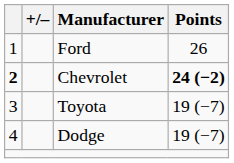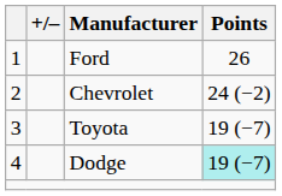Chevrolet | column 1: bold -> normal
Chevrolet | Points: bold -> normal
Dodge | Points: no background -> paleturquoise background
